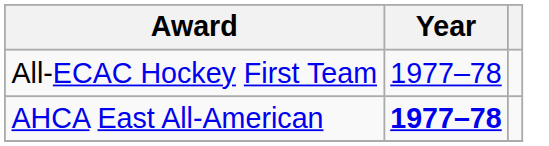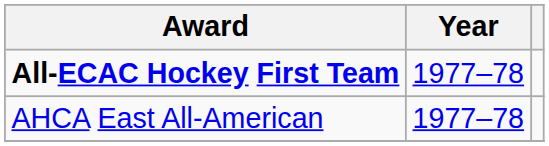row 2 | Award: normal -> bold
row 3 | Year: bold -> normal
